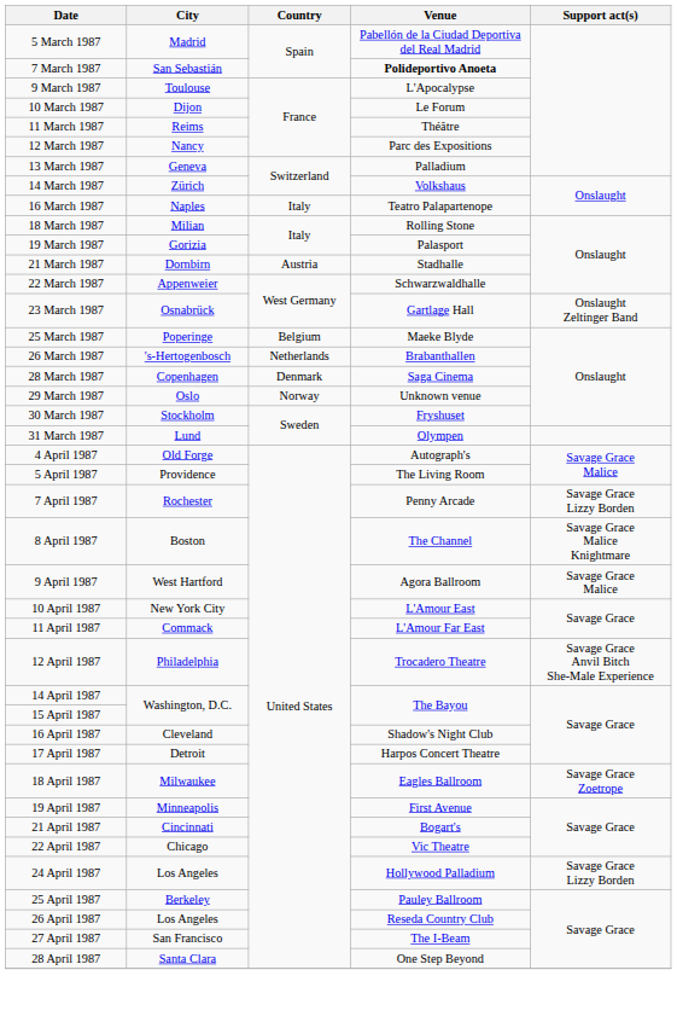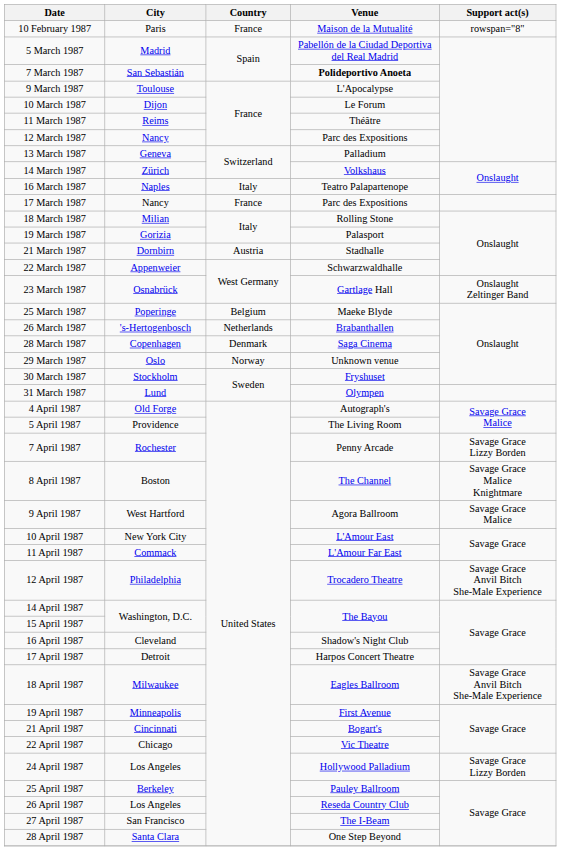+ row: 10 February 1987 | Paris | France | Maison de la Mutualité | rowspan="8"
+ row: 17 March 1987 | Nancy | France | Parc des Expositions
18 April 1987 | Support act(s): Savage Grace Zoetrope -> Savage Grace Anvil Bitch She-Male Experience
